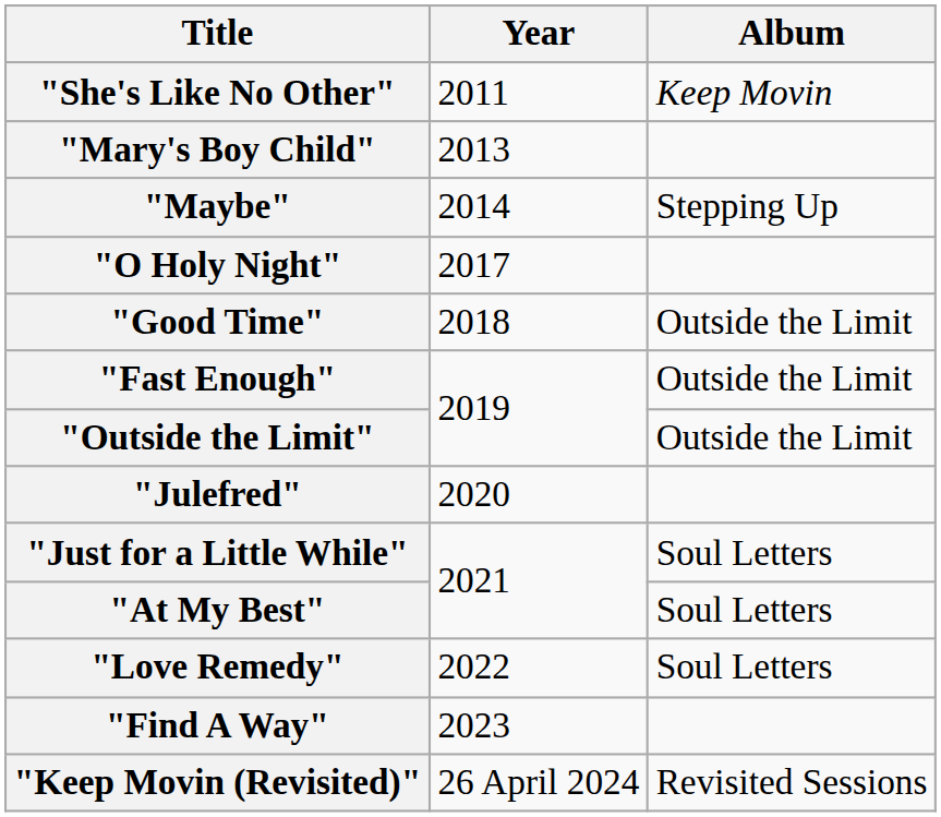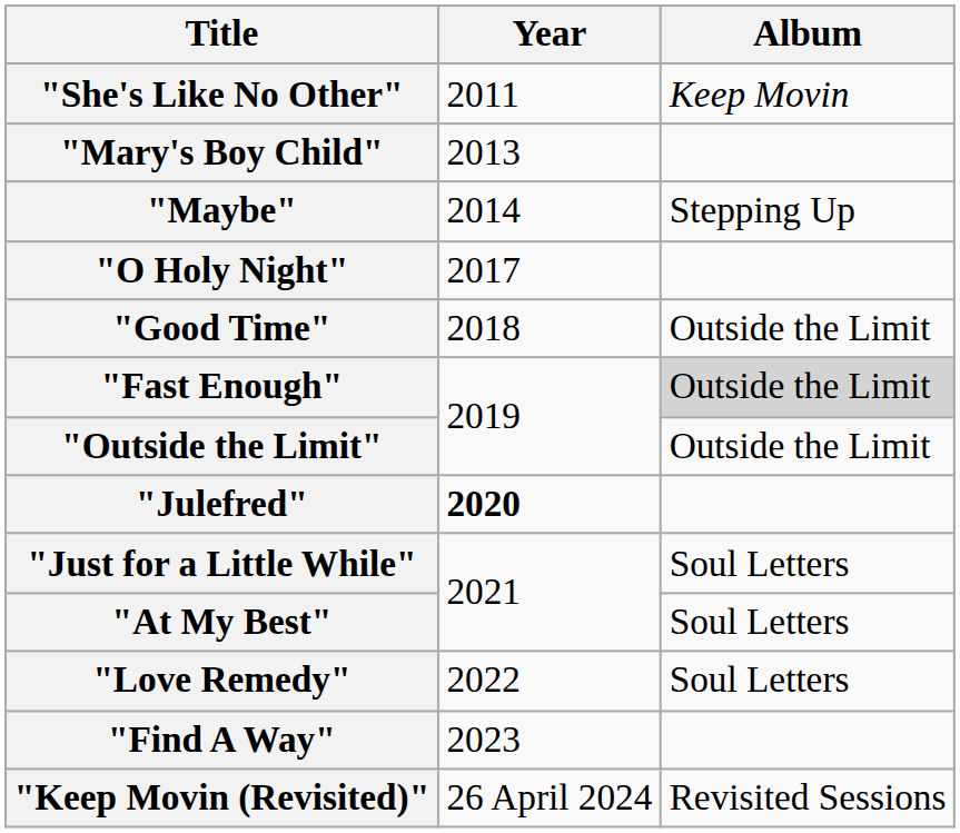"Fast Enough" | Album: no background -> lightgrey background
"Julefred" | Year: normal -> bold
